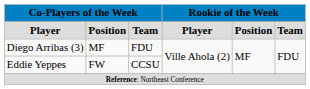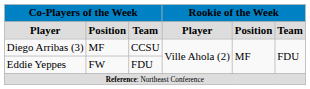Diego Arribas (3) | Co-Players of the Week / Team: FDU -> CCSU
Eddie Yeppes | Co-Players of the Week / Team: CCSU -> FDU
